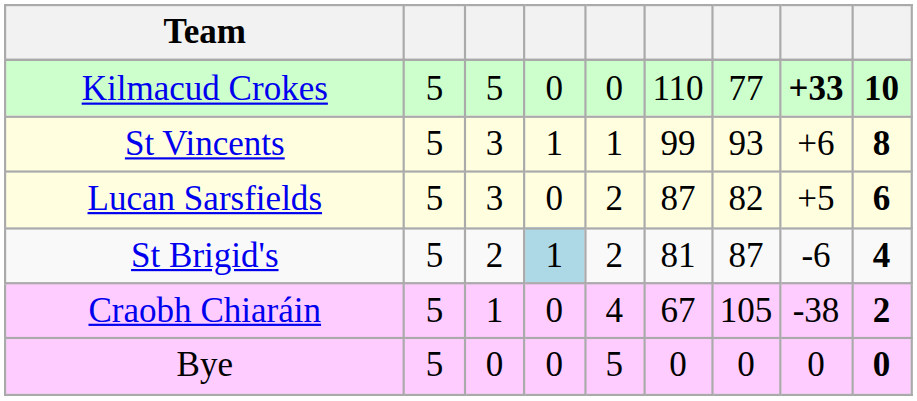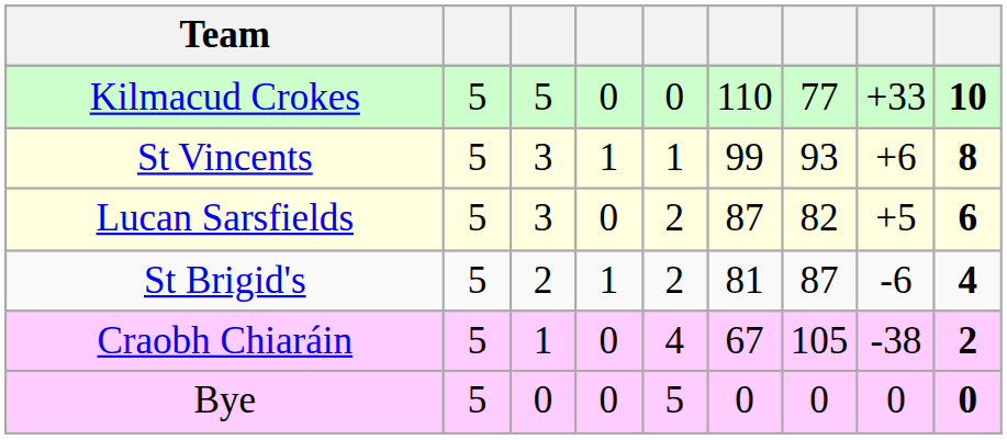Kilmacud Crokes | column 8: bold -> normal
St Brigid's | column 4: lightblue background -> no background
